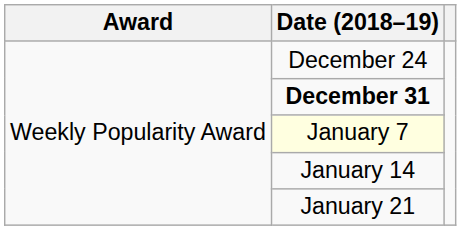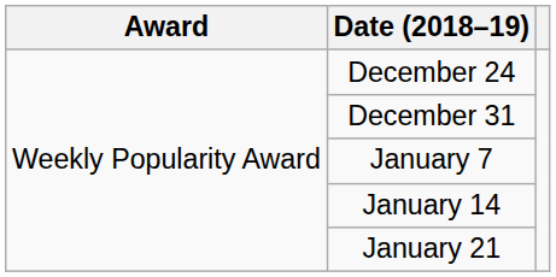December 31 | Date (2018–19): bold -> normal
January 7 | Date (2018–19): lightyellow background -> no background
